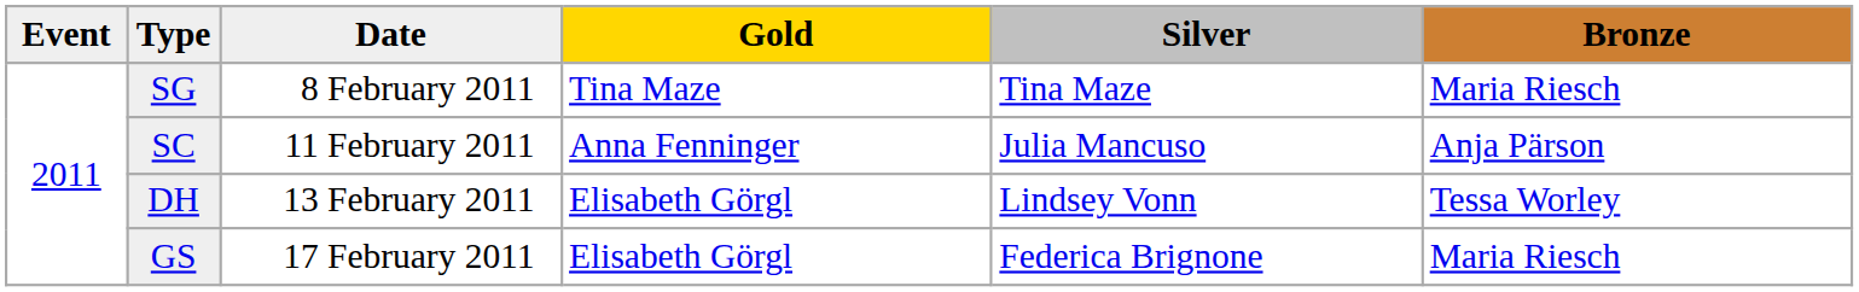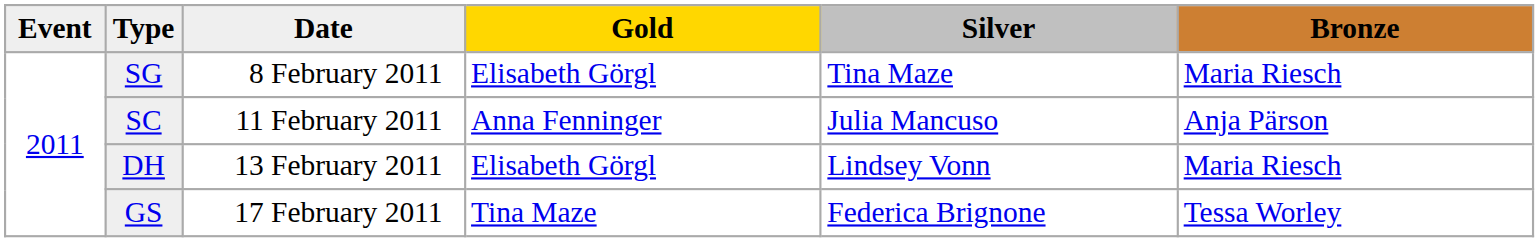SG | Gold: Tina Maze -> Elisabeth Görgl
DH | Bronze: Tessa Worley -> Maria Riesch
GS | Gold: Elisabeth Görgl -> Tina Maze
GS | Bronze: Maria Riesch -> Tessa Worley
